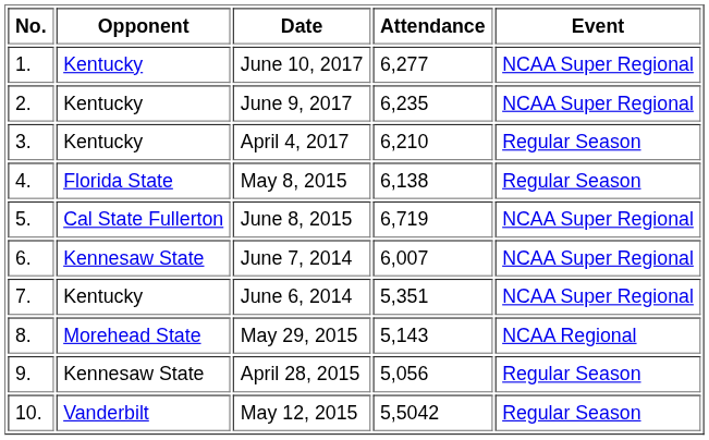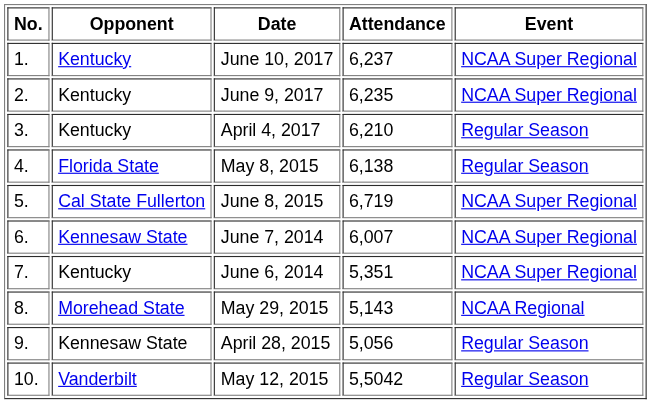June 10, 2017 | Attendance: 6,277 -> 6,237
